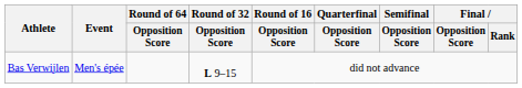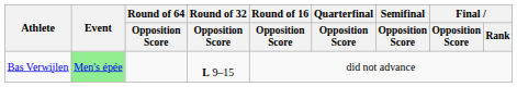Bas Verwijlen | Event: no background -> lightgreen background
